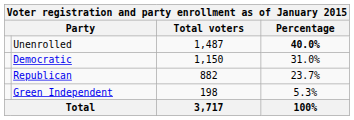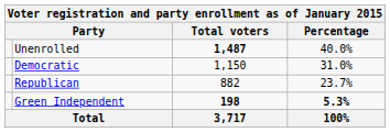Unenrolled | Total voters: normal -> bold
Unenrolled | Percentage: bold -> normal
Green Independent | Total voters: normal -> bold
Green Independent | Percentage: normal -> bold
